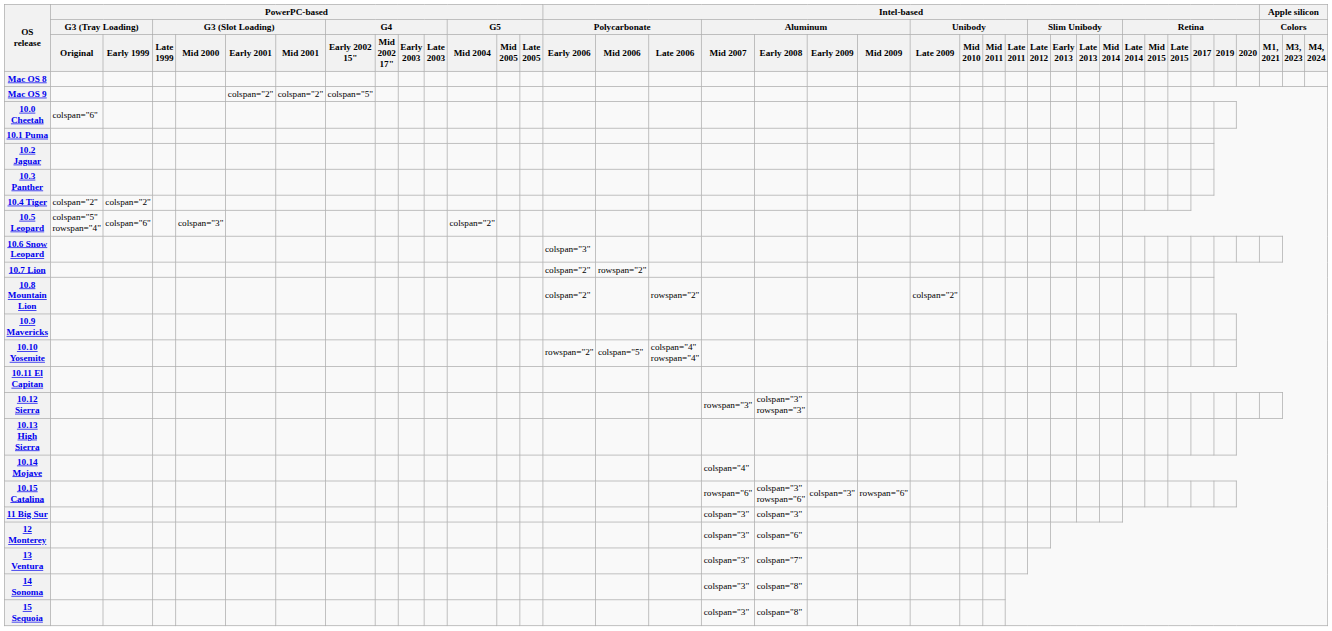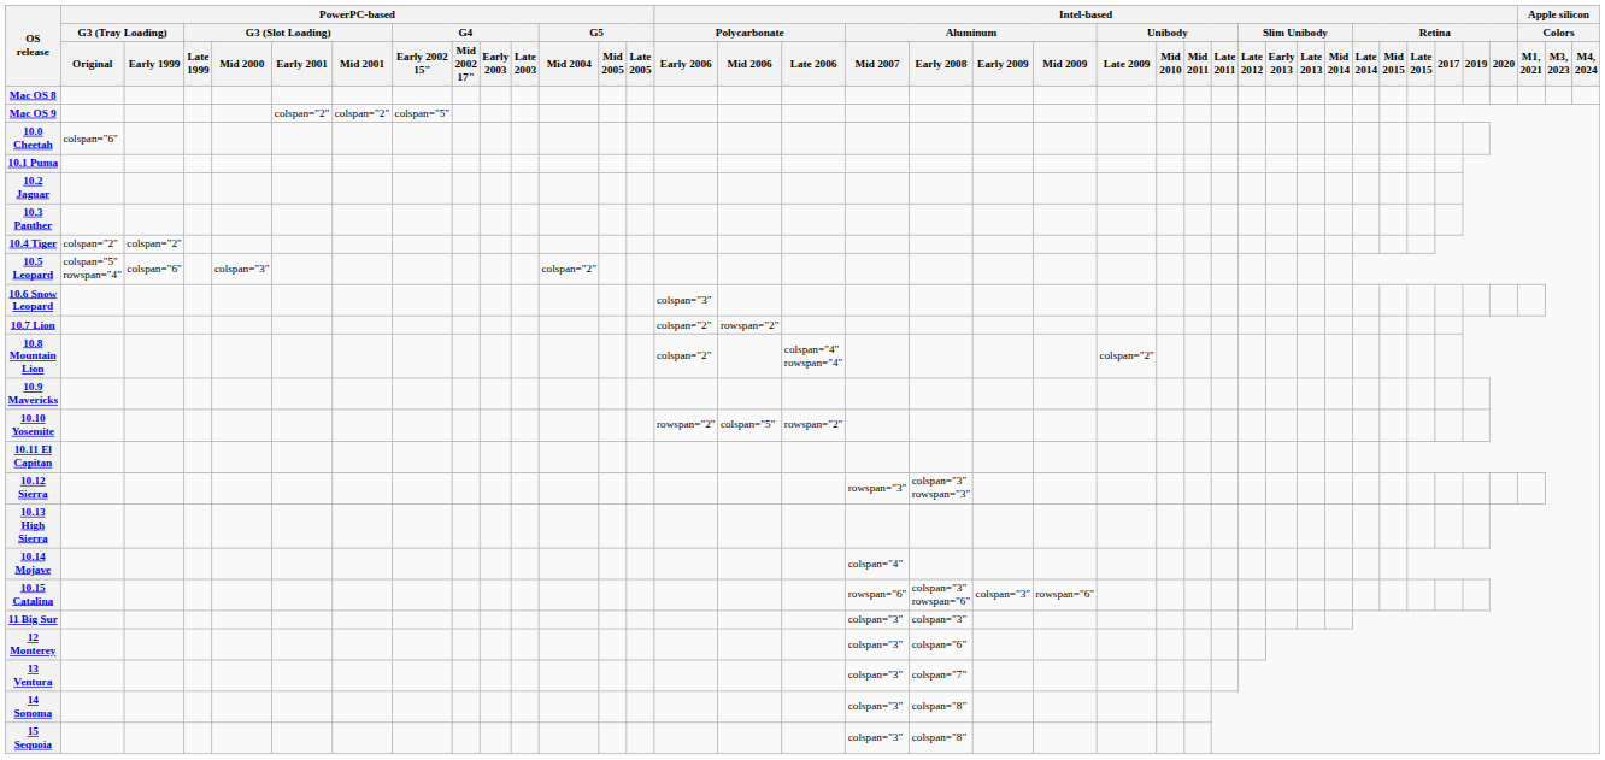10.8 Mountain Lion | Intel-based / Polycarbonate / Late 2006: rowspan="2" -> colspan="4" rowspan="4"
10.10 Yosemite | Intel-based / Polycarbonate / Late 2006: colspan="4" rowspan="4" -> rowspan="2"
